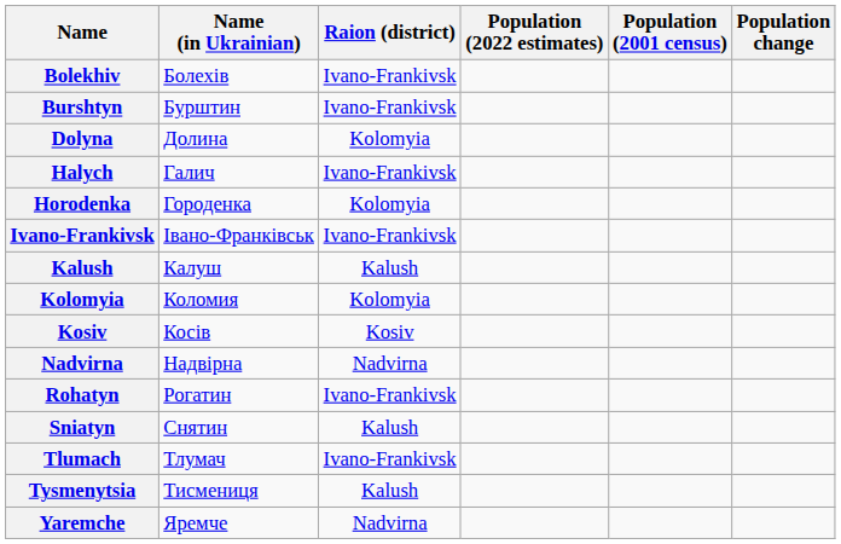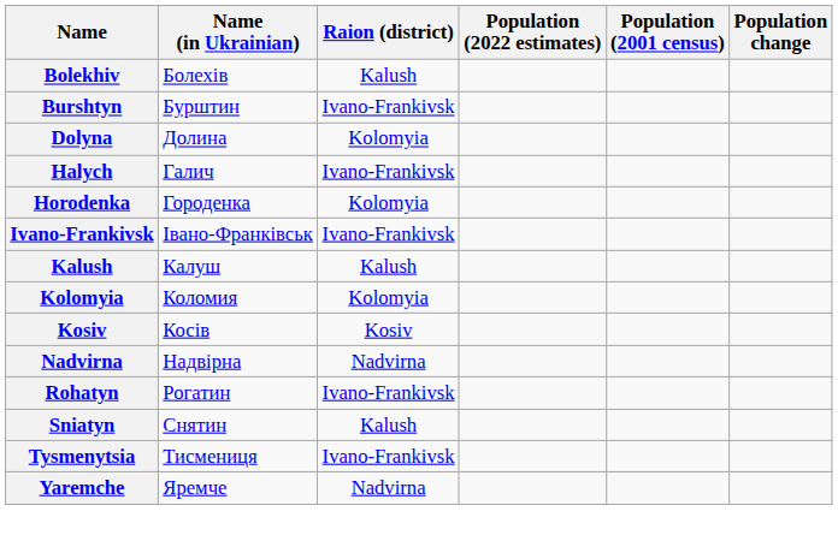Bolekhiv | Raion (district): Ivano-Frankivsk -> Kalush
- row: Tlumach | Тлумач | Ivano-Frankivsk
Tysmenytsia | Raion (district): Kalush -> Ivano-Frankivsk
